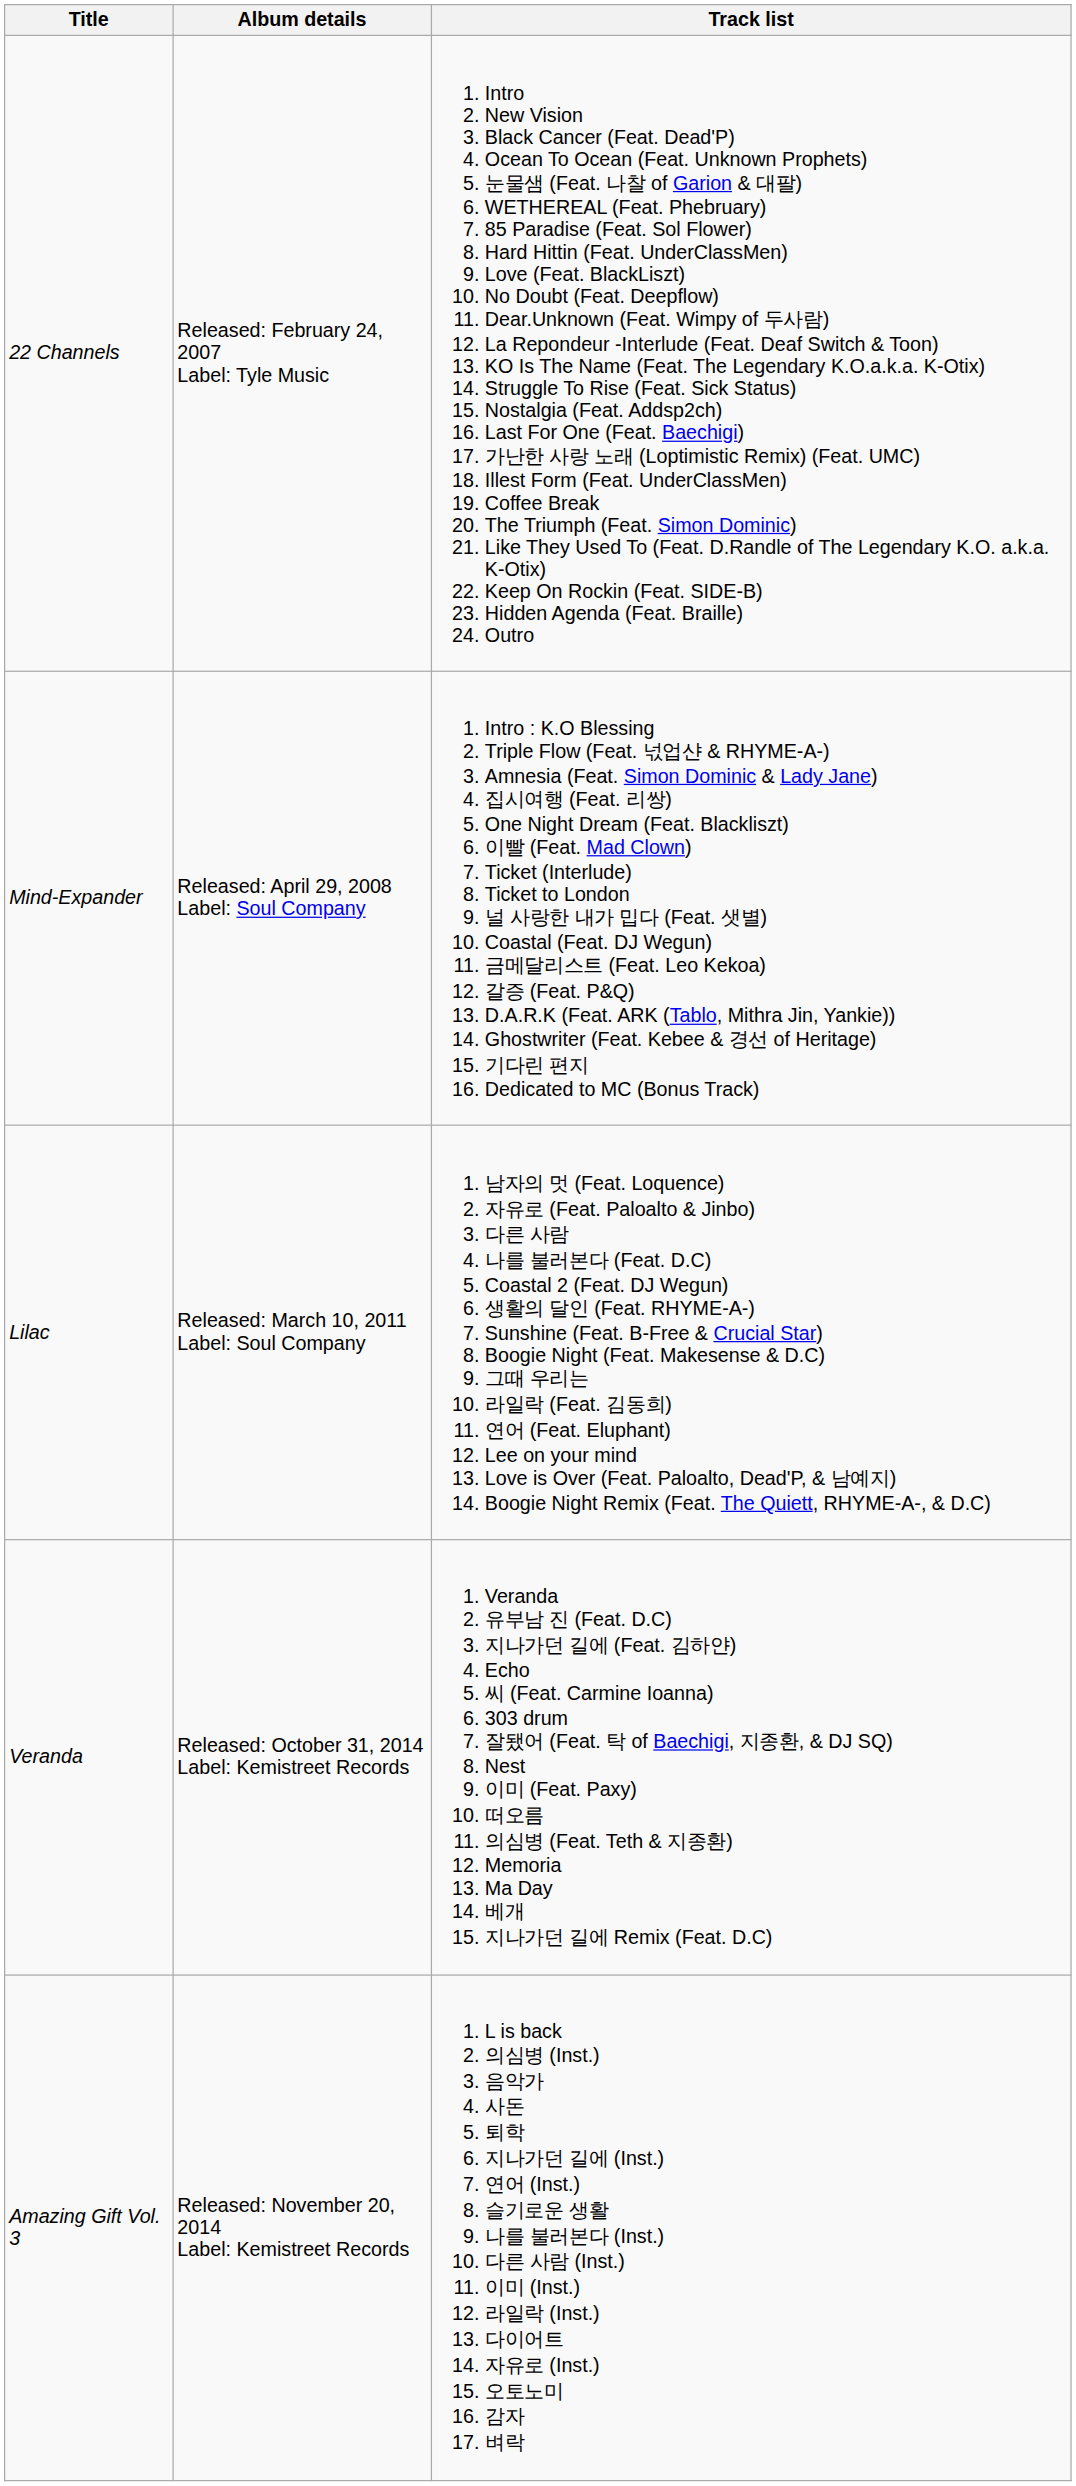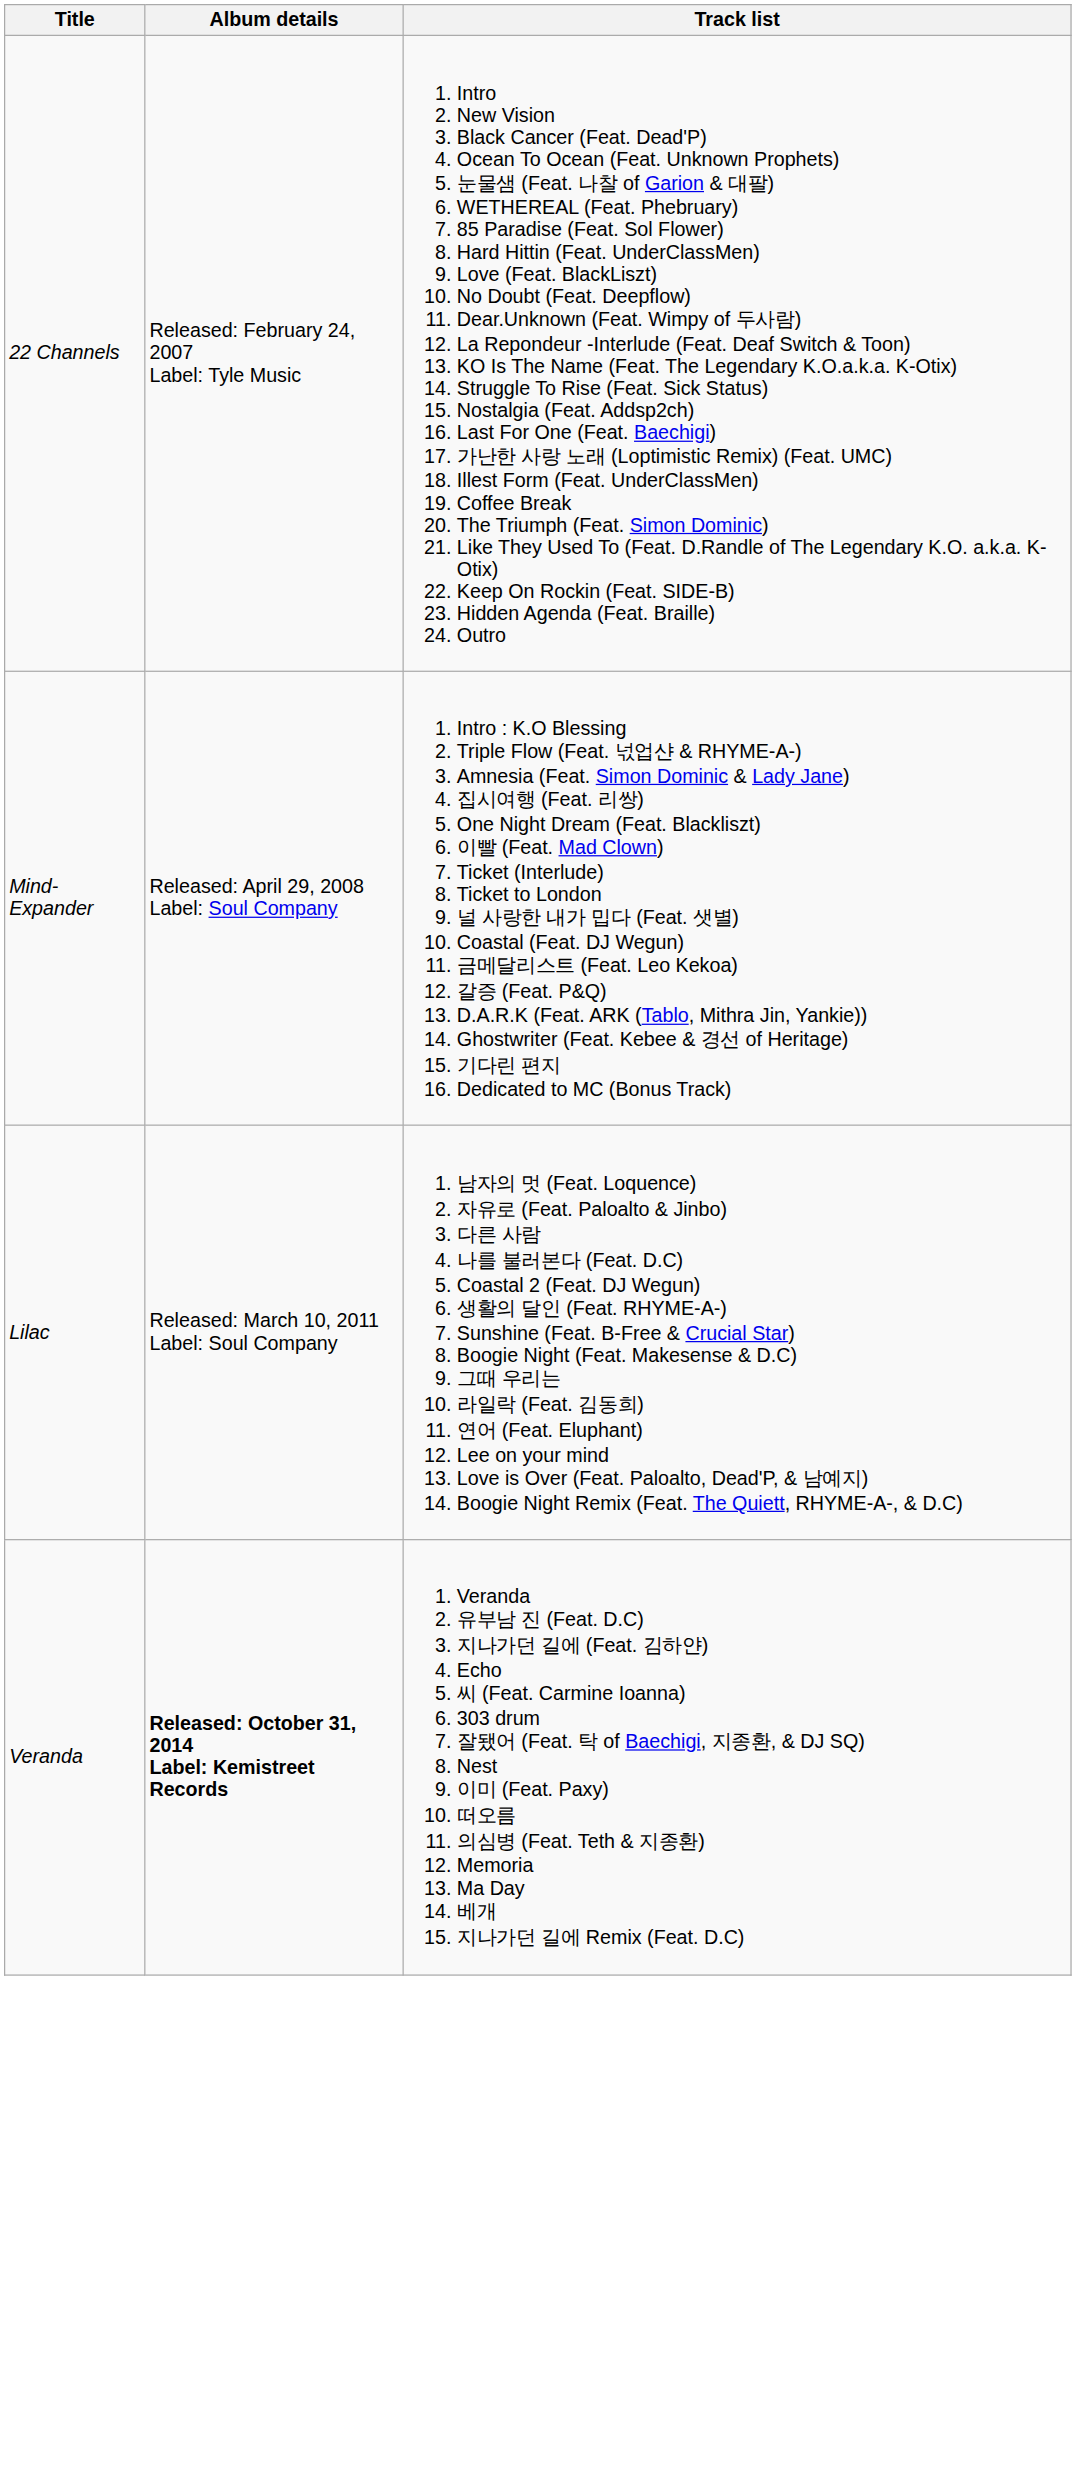Veranda | Album details: normal -> bold
- row: Amazing Gift Vol. 3 | Released: November 20, 2014 Label: Kemistreet Records | L is back 의심병 (Inst.) 음악가 사돈 퇴학 지나가던 길에 (Inst.) 연어 (Inst.) 슬기로운 생활 나를 불러본다 (Inst.) 다른 사람 (Inst.) 이미 (Inst.) 라일락 (Inst.) 다이어트 자유로 (Inst.) 오토노미 감자 벼락
